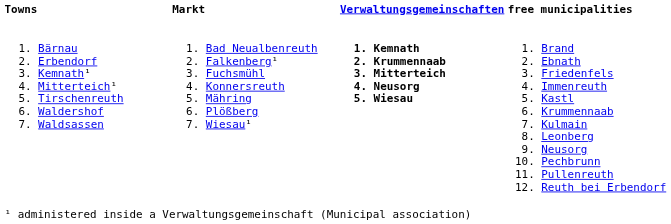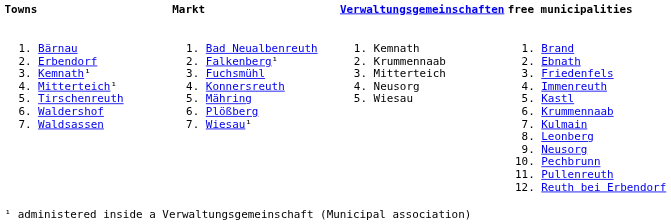row 2 | Verwaltungsgemeinschaften: bold -> normal
